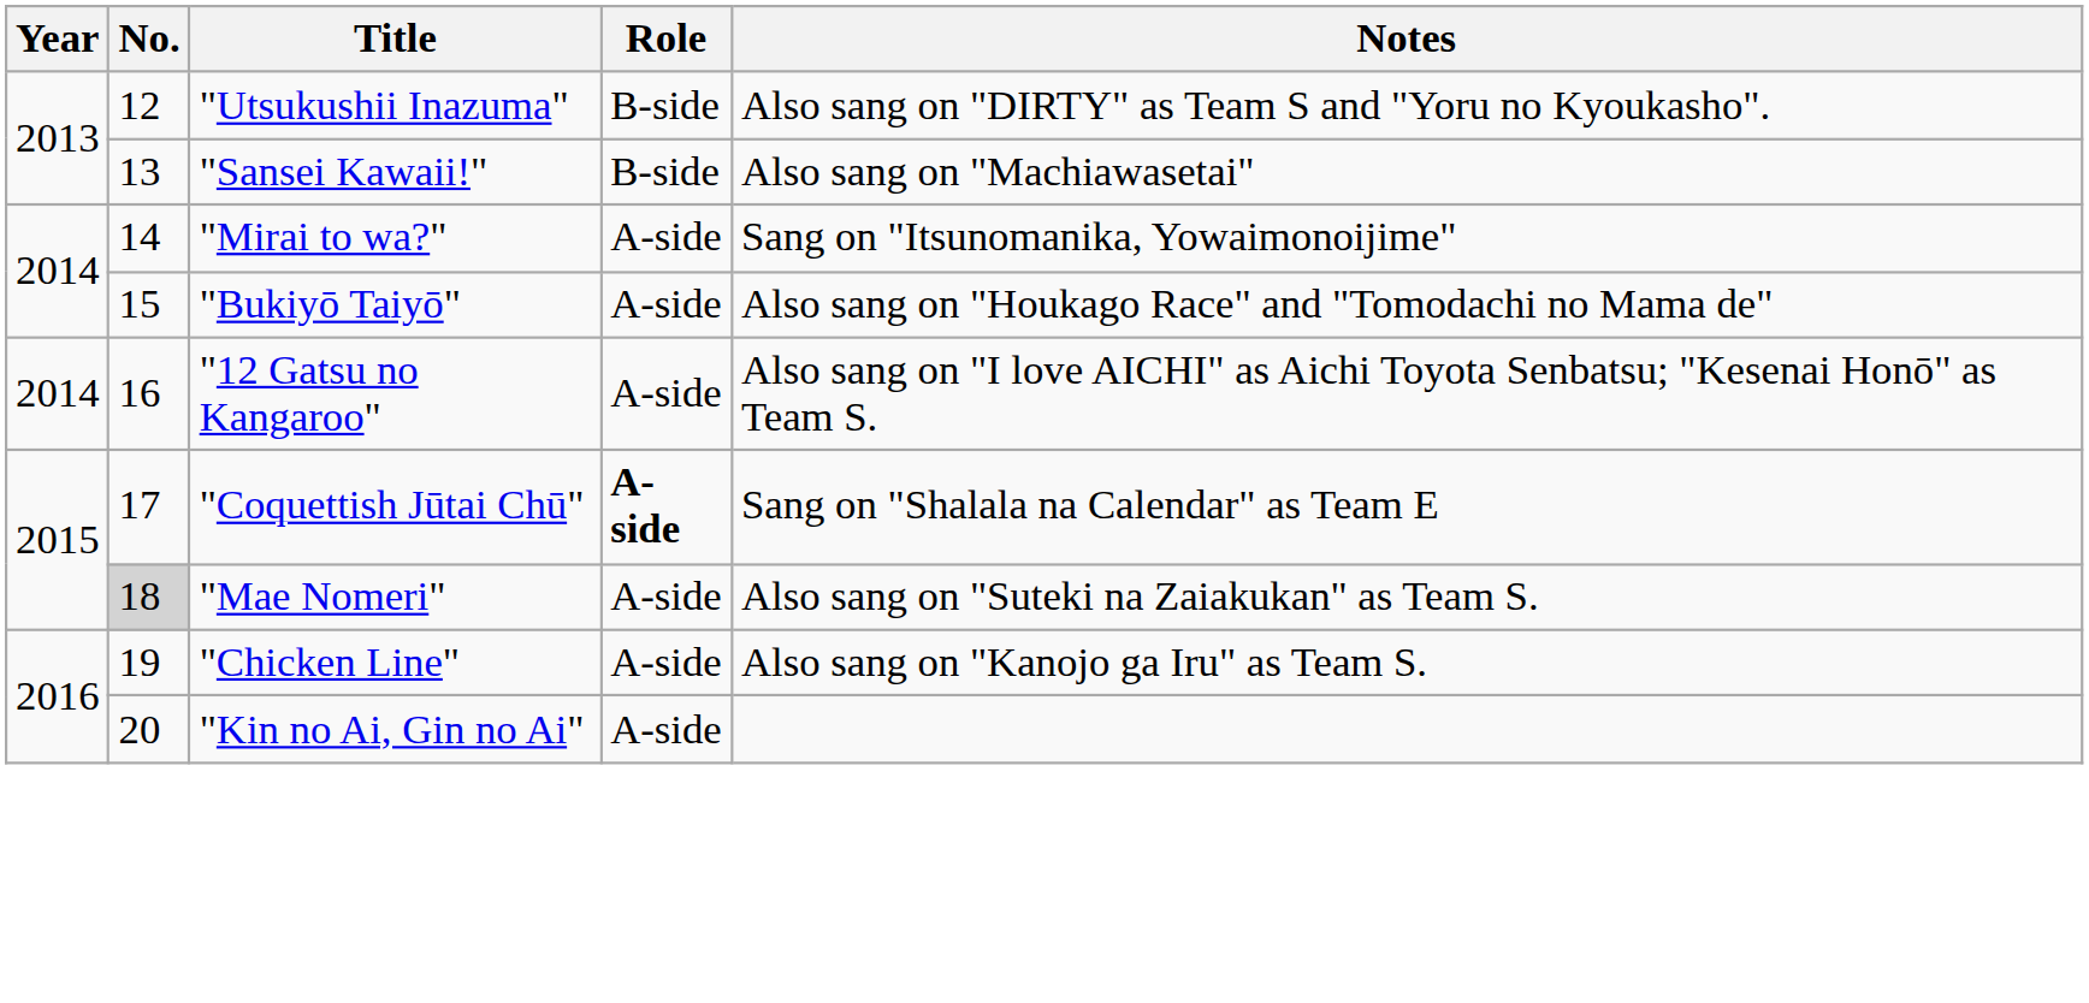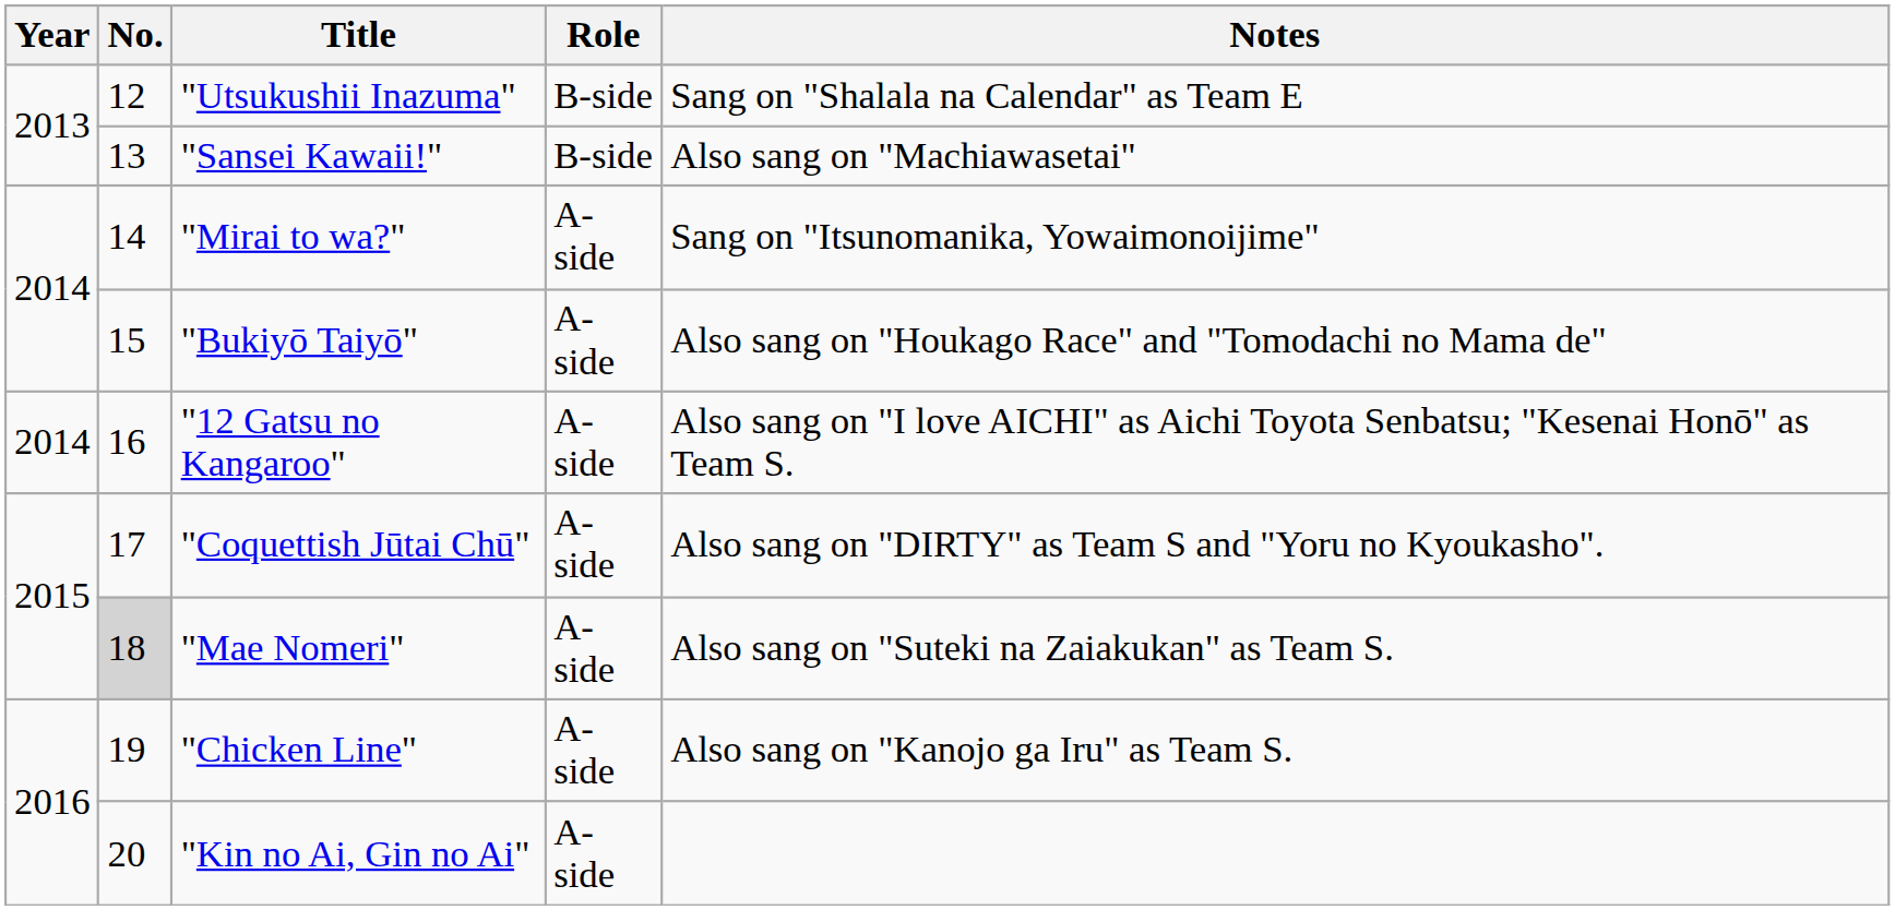"Utsukushii Inazuma" | Notes: Also sang on "DIRTY" as Team S and "Yoru no Kyoukasho". -> Sang on "Shalala na Calendar" as Team E
"Coquettish Jūtai Chū" | Role: bold -> normal
"Coquettish Jūtai Chū" | Notes: Sang on "Shalala na Calendar" as Team E -> Also sang on "DIRTY" as Team S and "Yoru no Kyoukasho".
